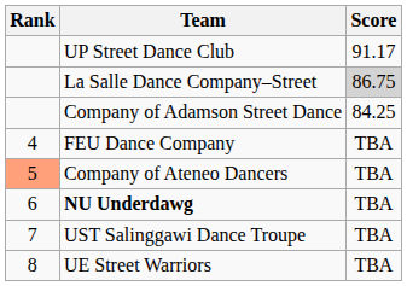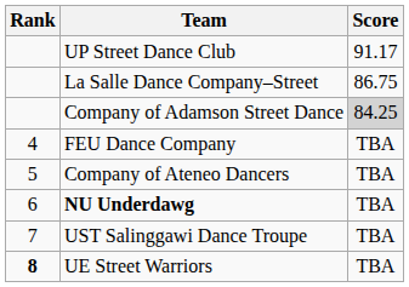La Salle Dance Company–Street | Score: lightgrey background -> no background
Company of Adamson Street Dance | Score: no background -> lightgrey background
Company of Ateneo Dancers | Rank: lightsalmon background -> no background
UE Street Warriors | Rank: normal -> bold
